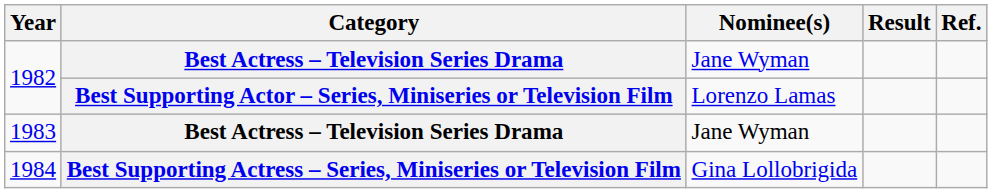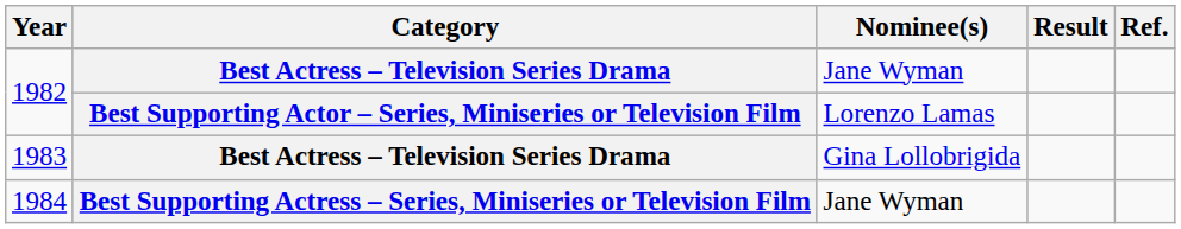1983 | Nominee(s): Jane Wyman -> Gina Lollobrigida
1984 | Nominee(s): Gina Lollobrigida -> Jane Wyman
